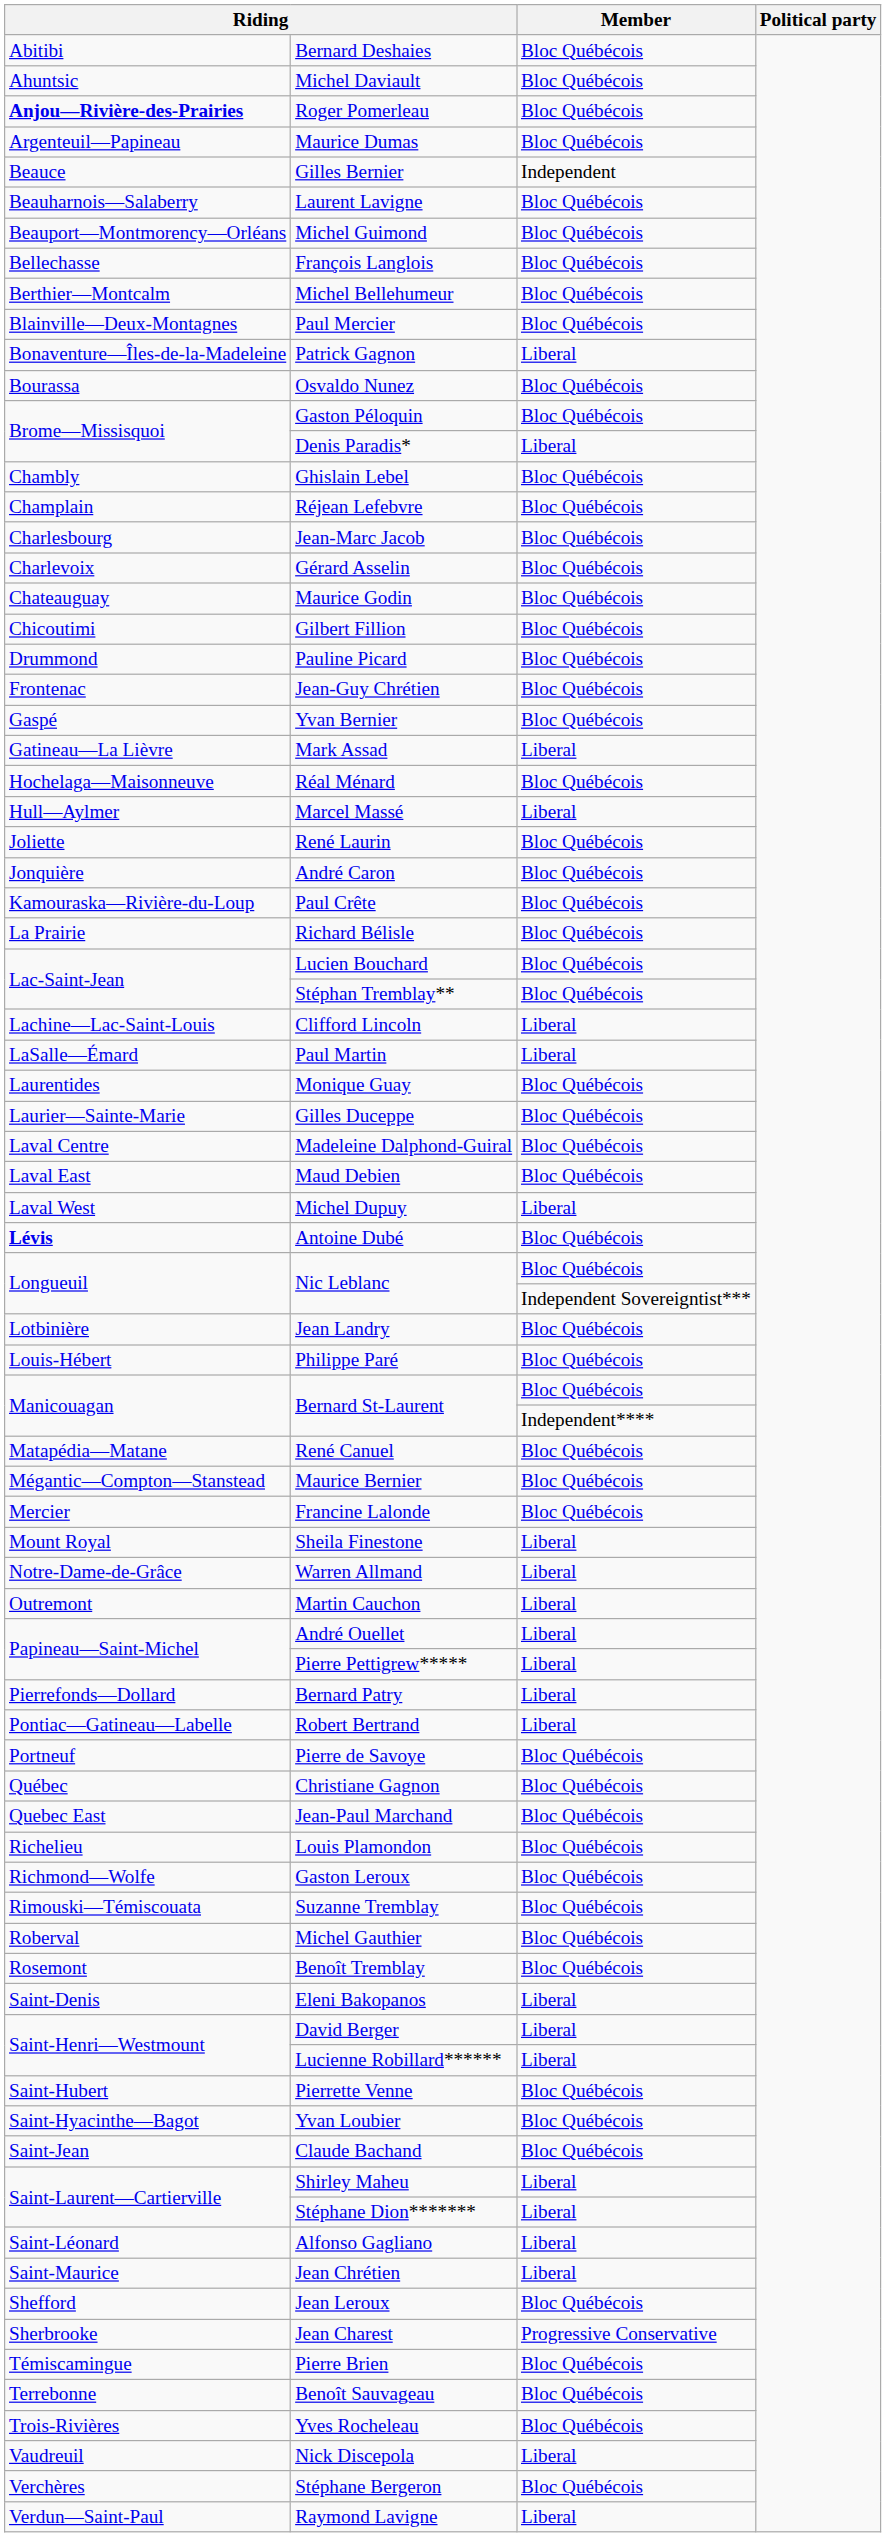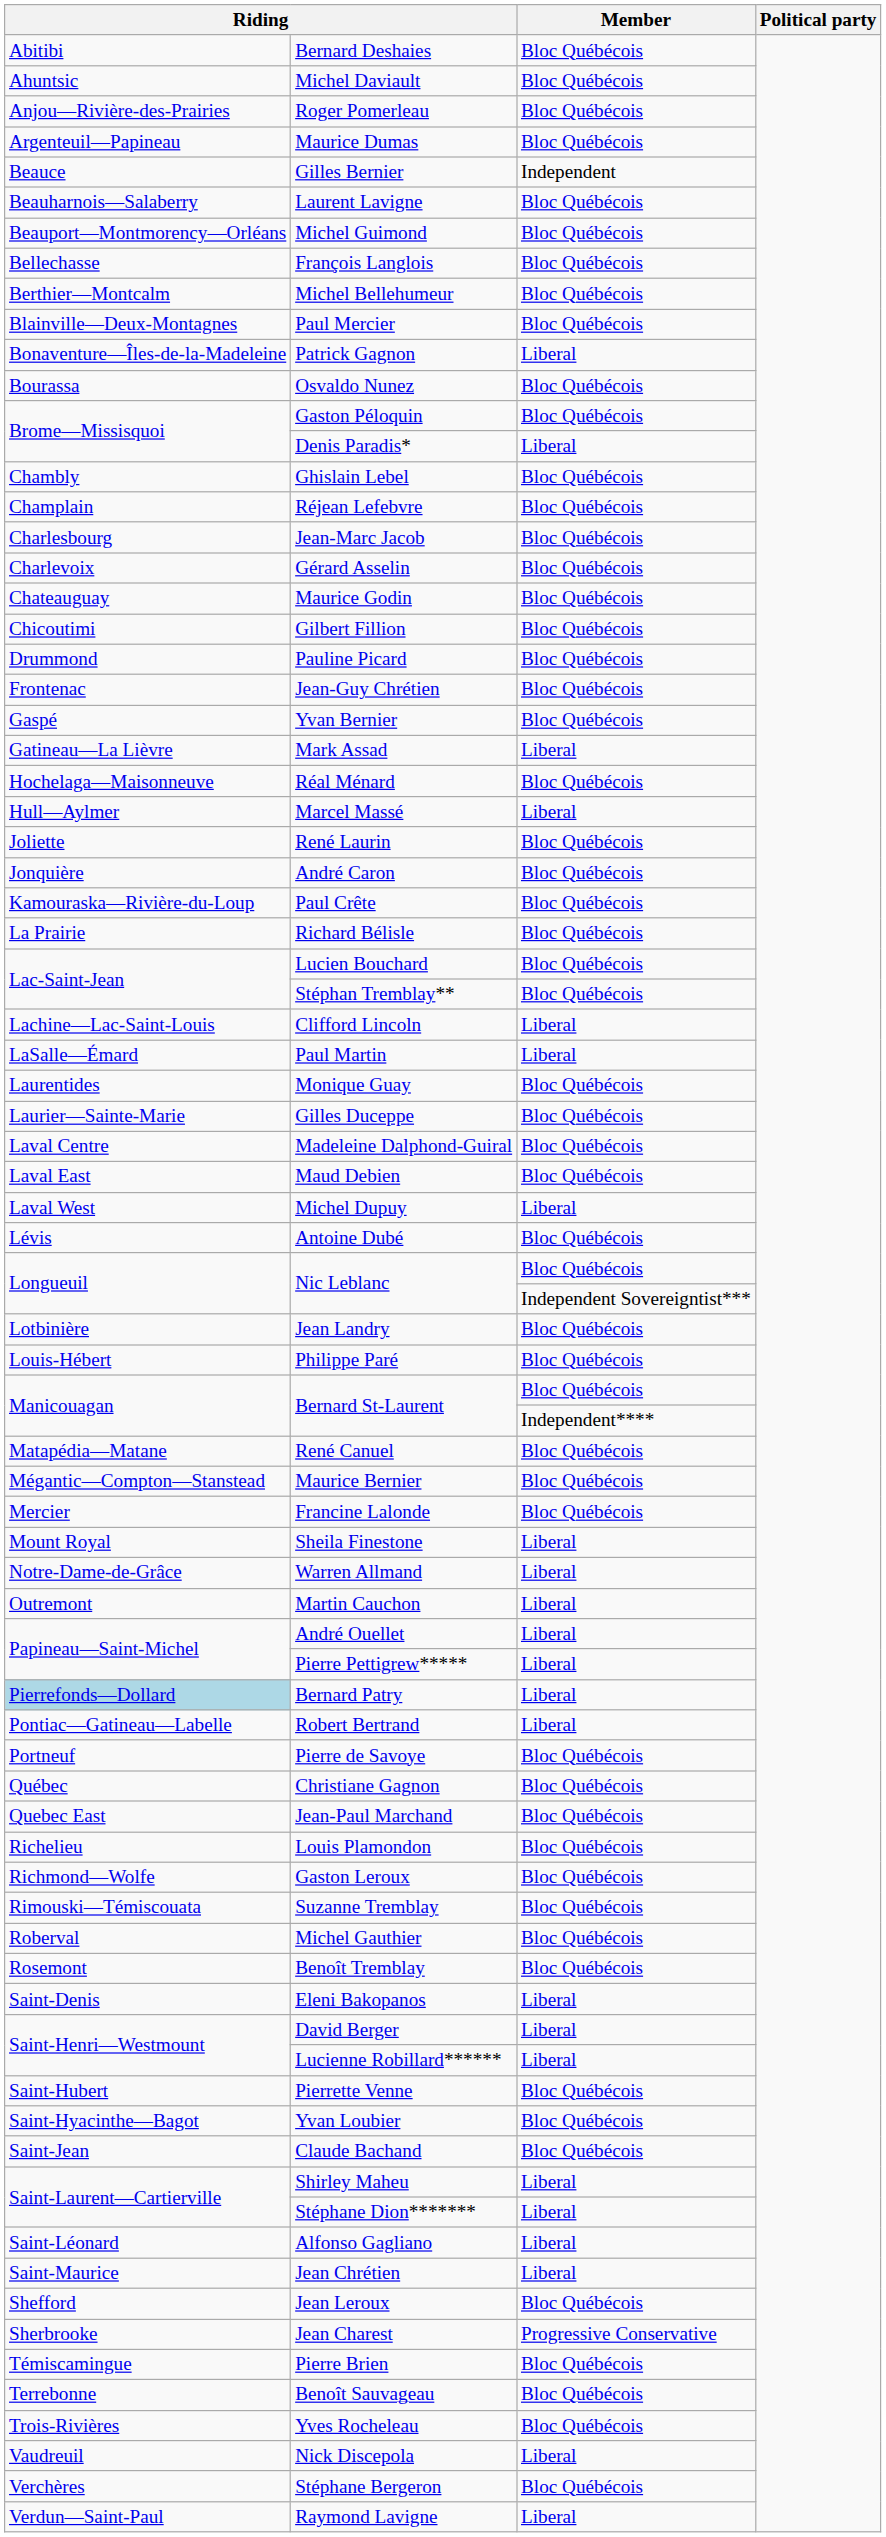Roger Pomerleau | column 1: bold -> normal
Antoine Dubé | column 1: bold -> normal
Bernard Patry | column 1: no background -> lightblue background
